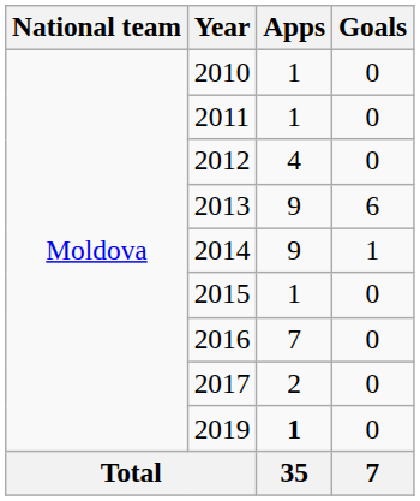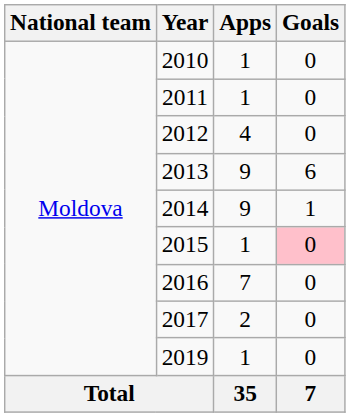2015 | Goals: no background -> pink background
2019 | Apps: bold -> normal
